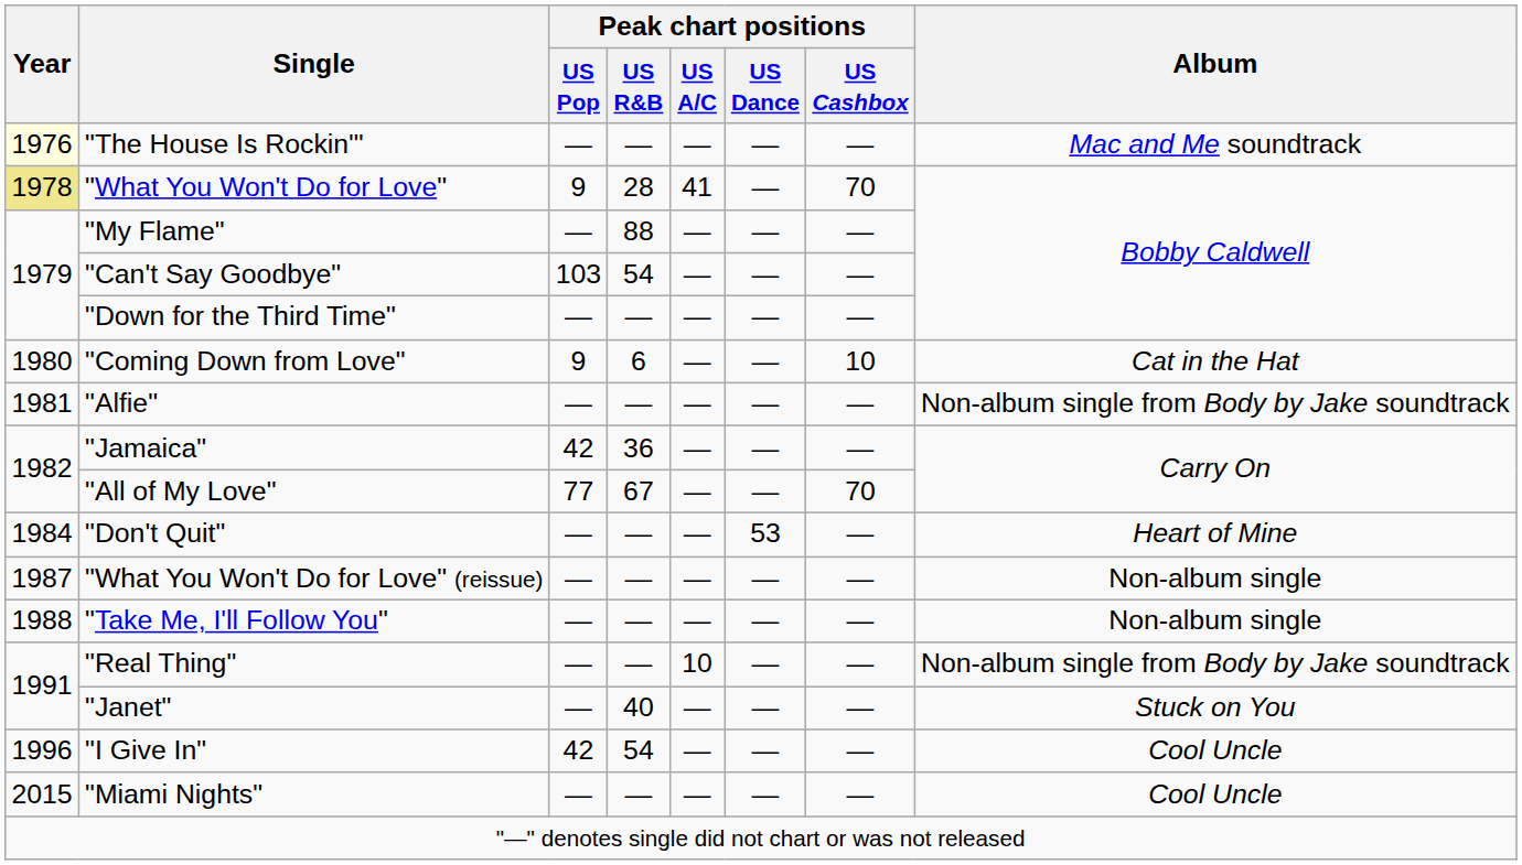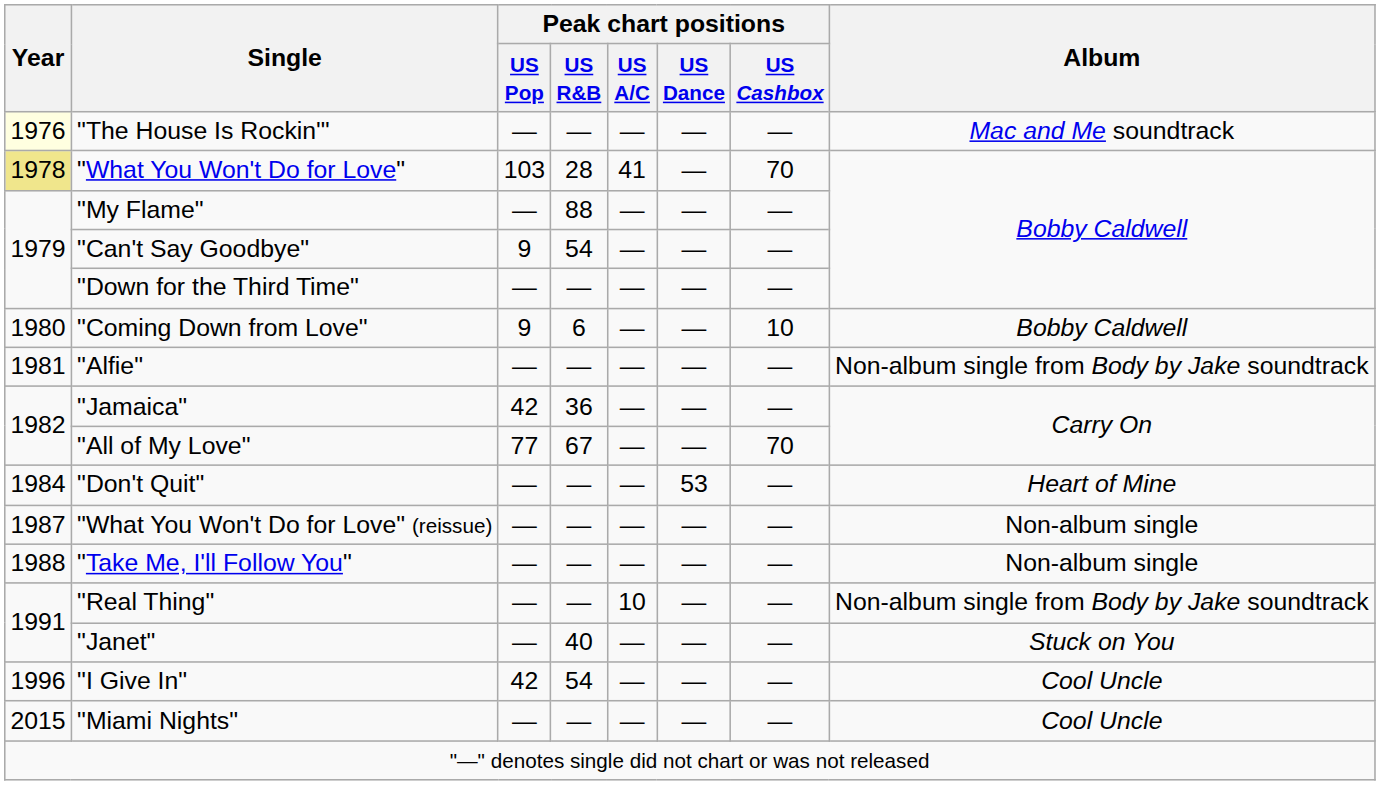"What You Won't Do for Love" | Peak chart positions / US Pop: 9 -> 103
"Can't Say Goodbye" | Peak chart positions / US Pop: 103 -> 9
"Coming Down from Love" | Album: Cat in the Hat -> Bobby Caldwell
